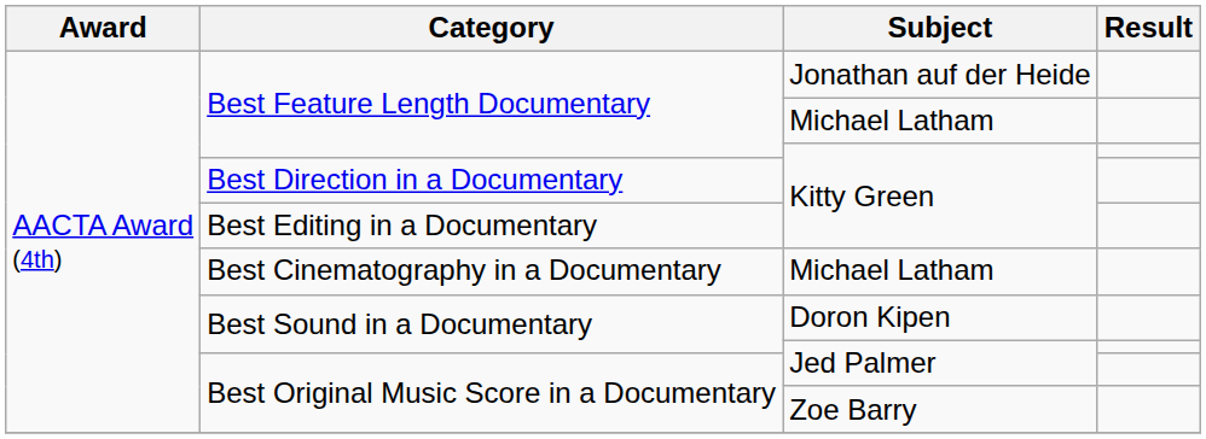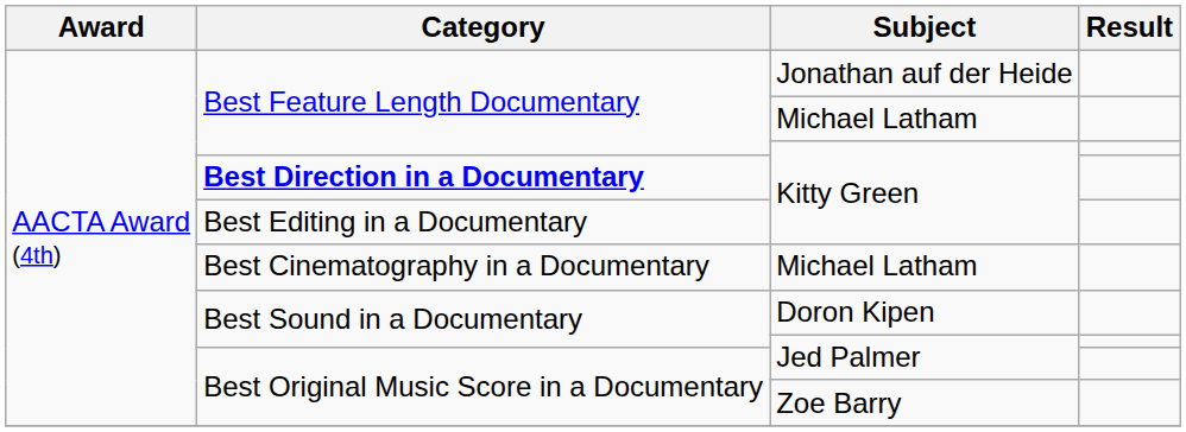Best Direction in a Documentary | Category: normal -> bold
